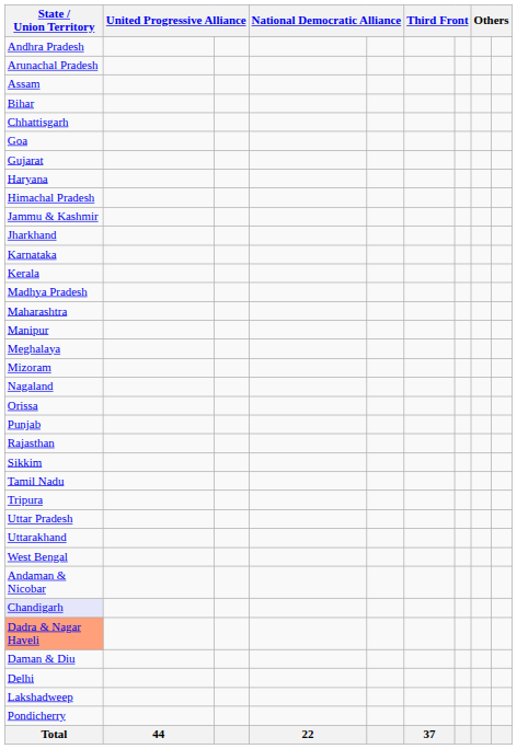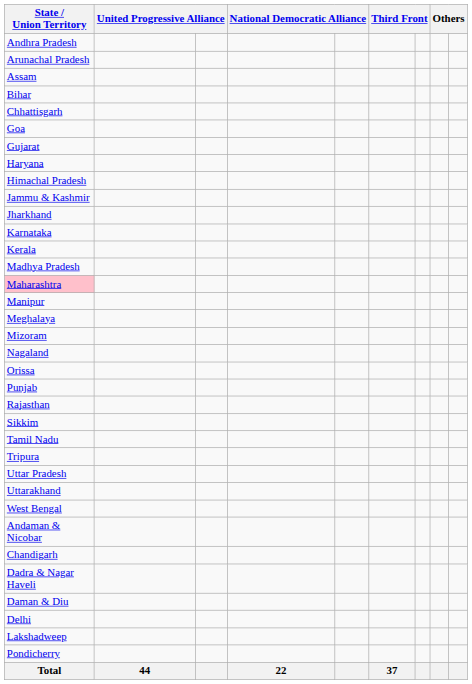Maharashtra | State / Union Territory: no background -> pink background
Chandigarh | State / Union Territory: lavender background -> no background
Dadra & Nagar Haveli | State / Union Territory: lightsalmon background -> no background
